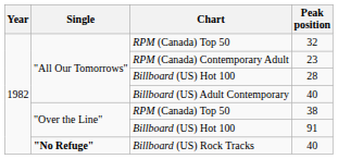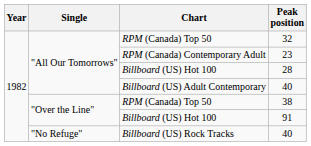Billboard (US) Rock Tracks / 40 | Single: bold -> normal
